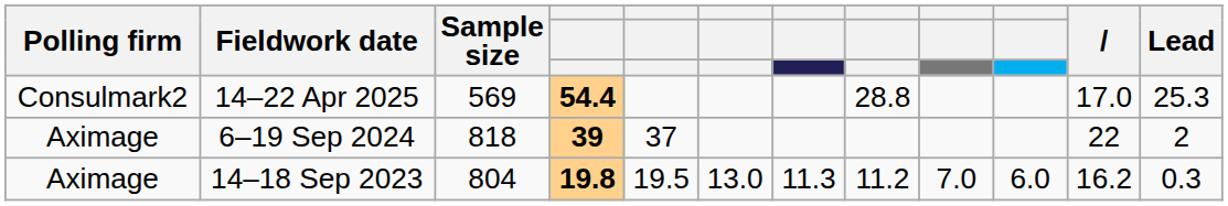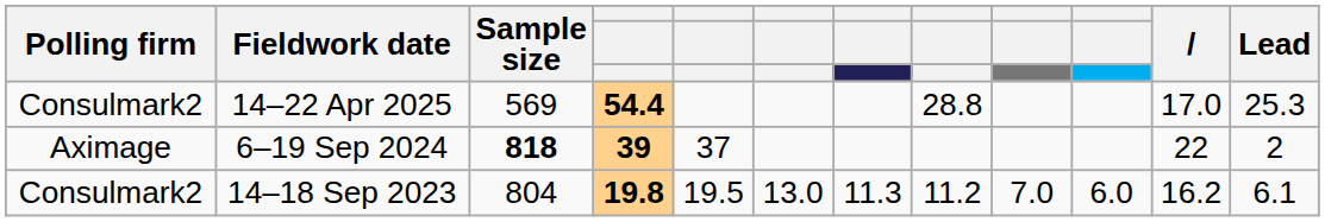6–19 Sep 2024 | Sample size: normal -> bold
14–18 Sep 2023 | Polling firm: Aximage -> Consulmark2
14–18 Sep 2023 | Lead: 0.3 -> 6.1
